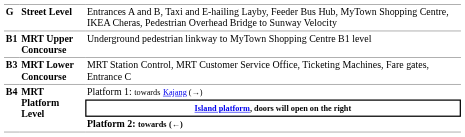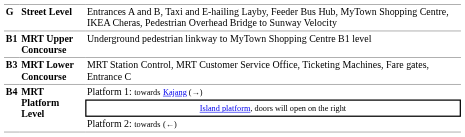Island platform, doors will open on the right | column 3: bold -> normal
Platform 2: towards (←) | column 3: bold -> normal
